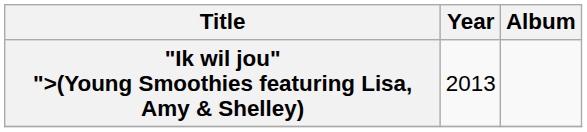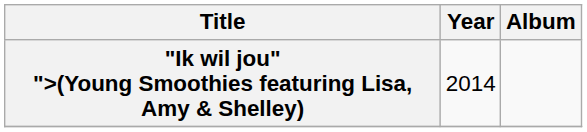row 2 | Year: 2013 -> 2014
